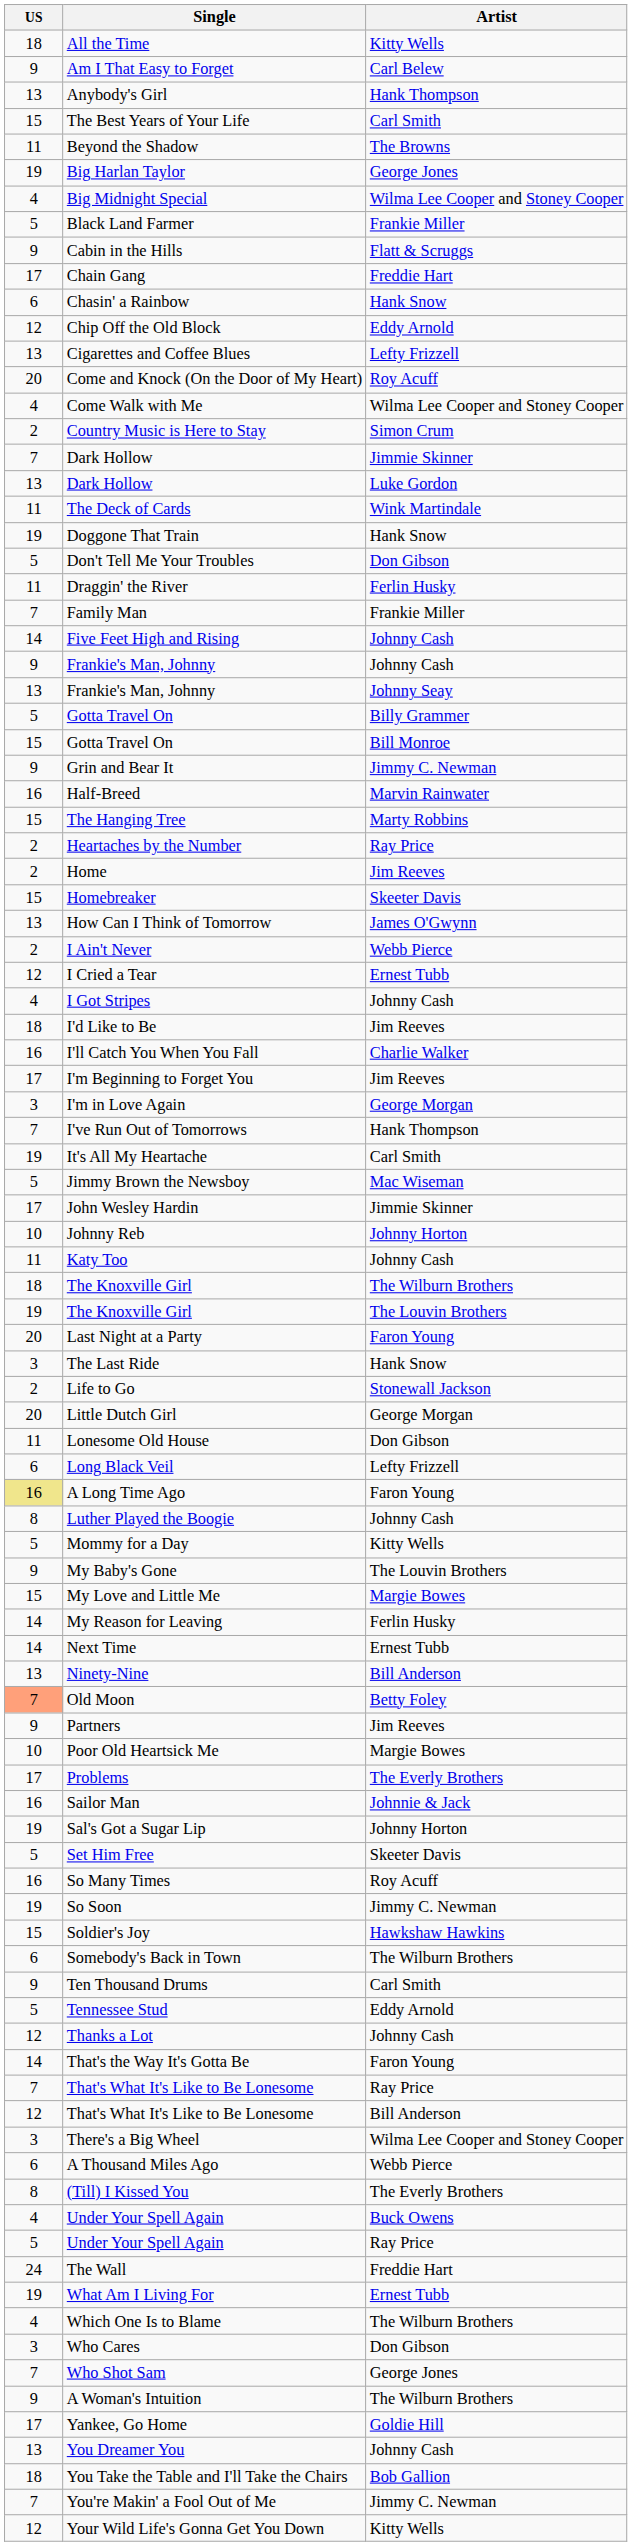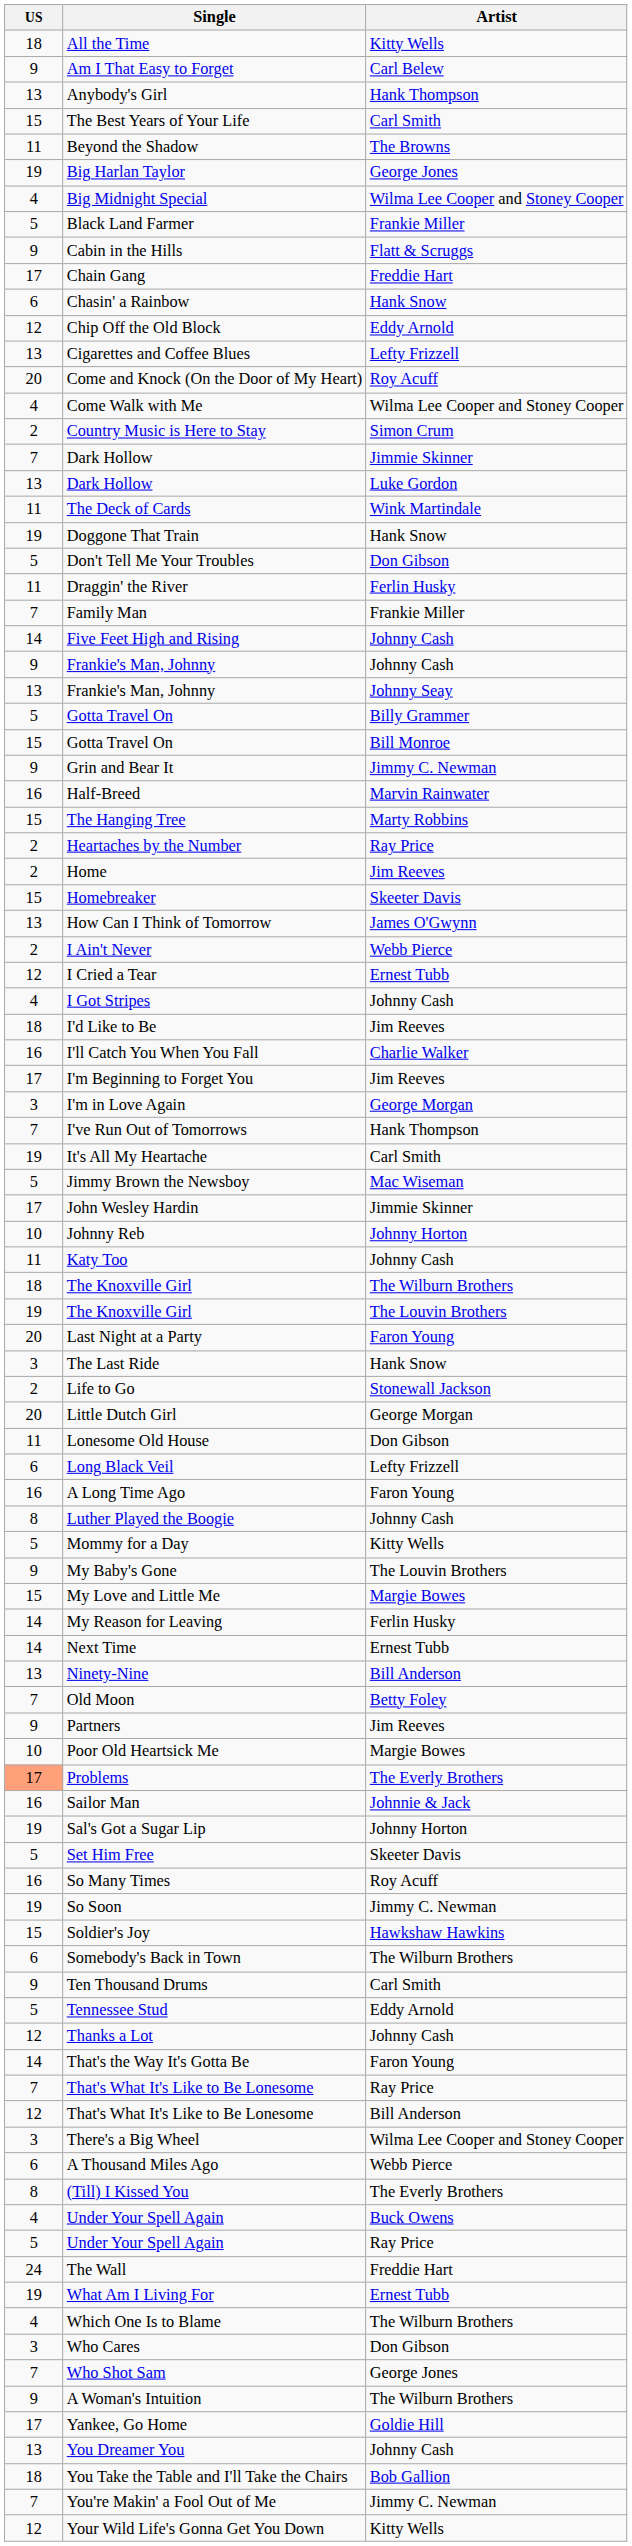A Long Time Ago | US: khaki background -> no background
Old Moon | US: lightsalmon background -> no background
Problems | US: no background -> lightsalmon background
